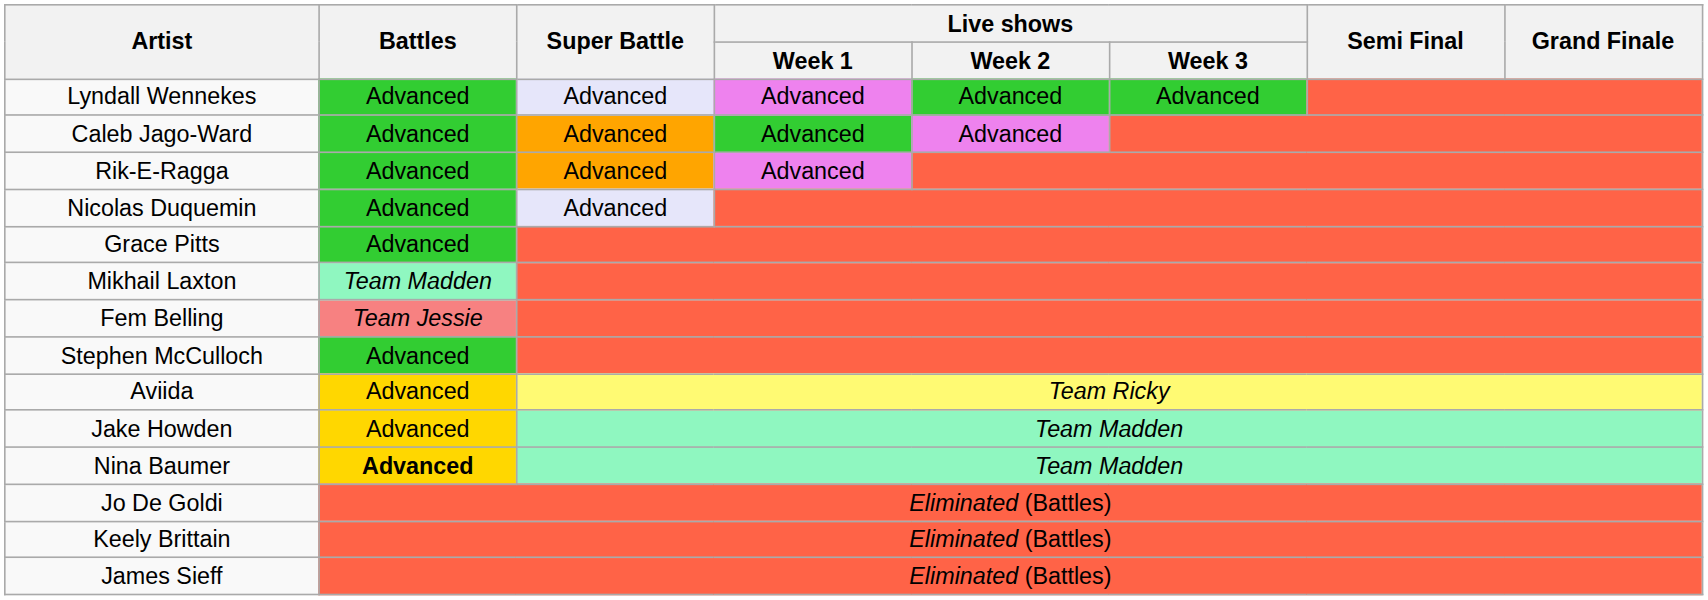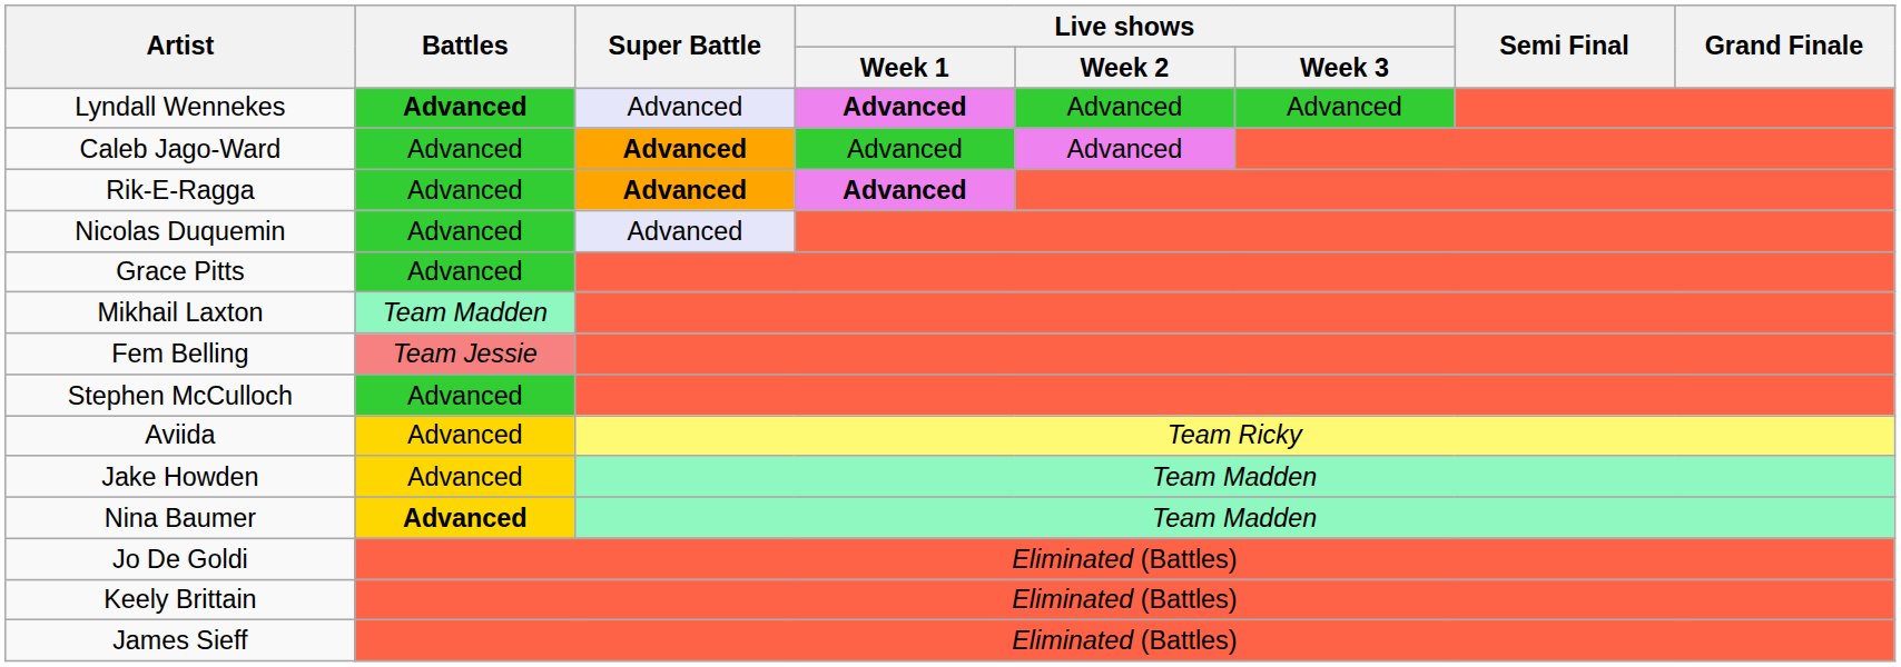Lyndall Wennekes | Battles: normal -> bold
Lyndall Wennekes | Live shows / Week 1: normal -> bold
Caleb Jago-Ward | Super Battle: normal -> bold
Rik-E-Ragga | Super Battle: normal -> bold
Rik-E-Ragga | Live shows / Week 1: normal -> bold
